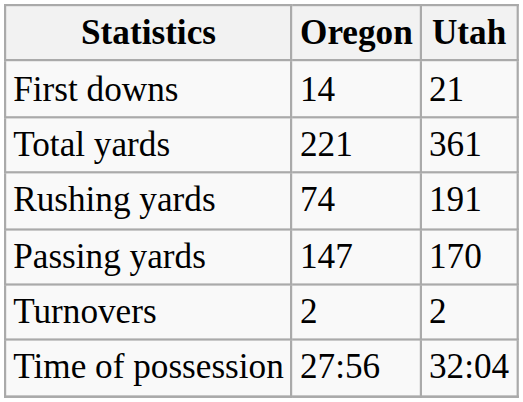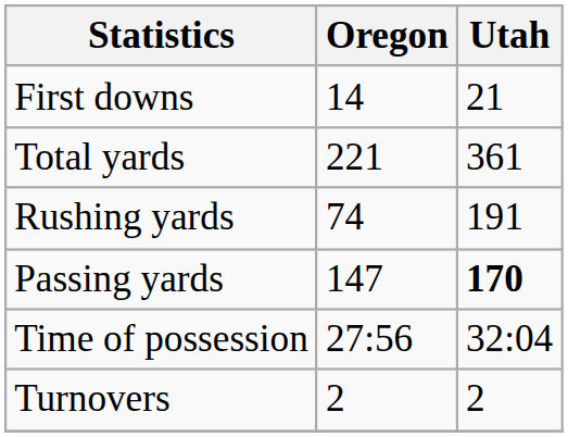Passing yards | Utah: normal -> bold
rows swapped: Turnovers <-> Time of possession
